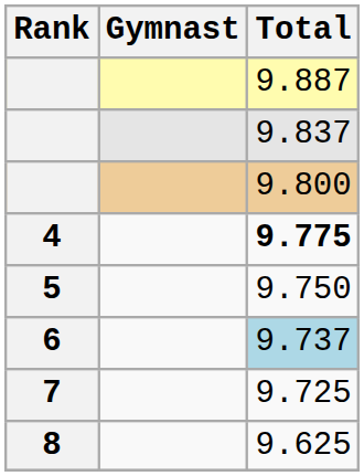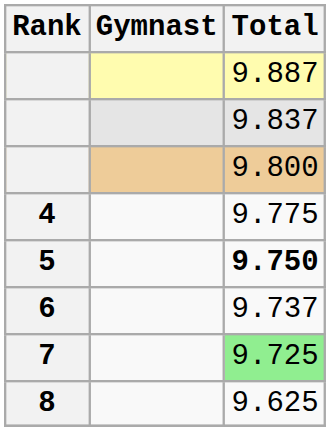9.775 | Total: bold -> normal
9.750 | Total: normal -> bold
9.737 | Total: lightblue background -> no background
9.725 | Total: no background -> lightgreen background
